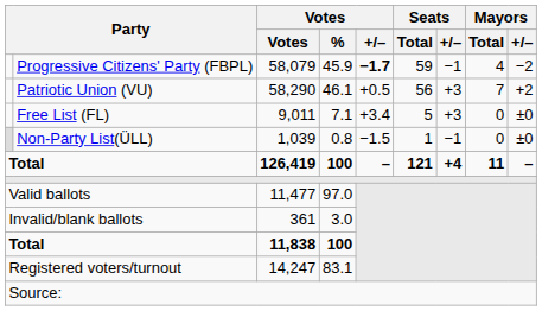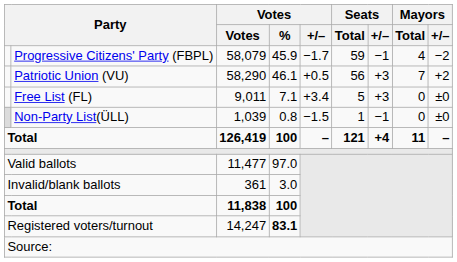Progressive Citizens' Party (FBPL) | Votes / +/–: bold -> normal
Registered voters/turnout | Votes / %: normal -> bold
